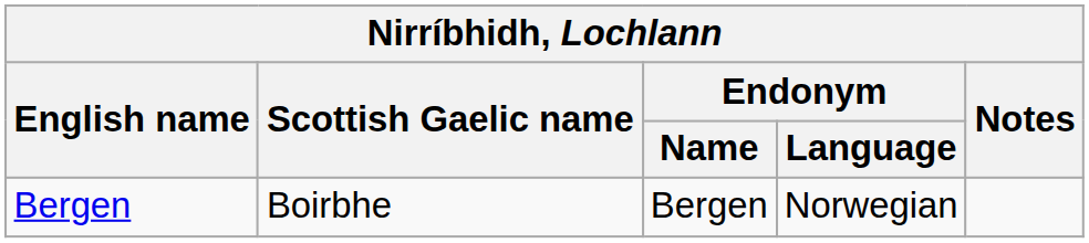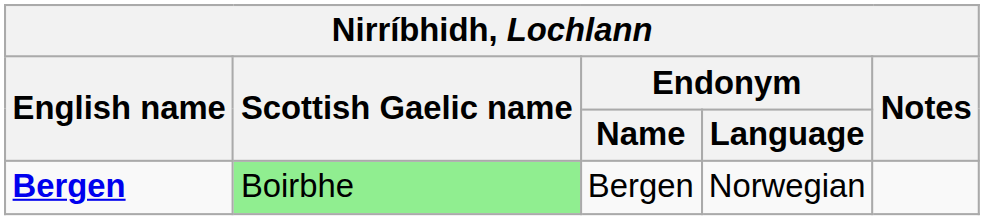row 4 | English name: normal -> bold
row 4 | Scottish Gaelic name: no background -> lightgreen background
